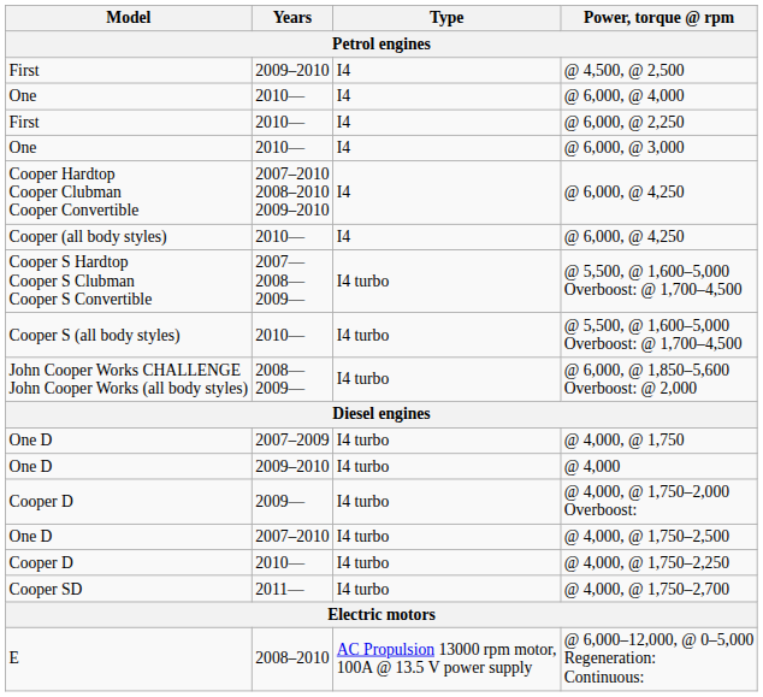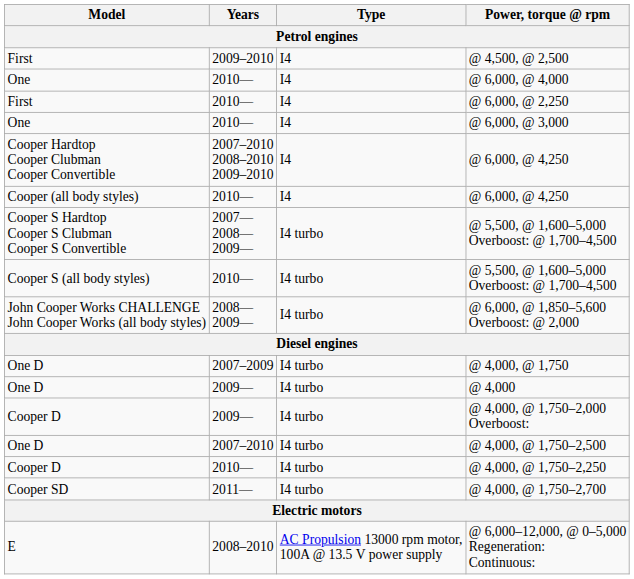@ 4,000 | Years: 2009–2010 -> 2009—
